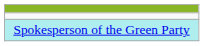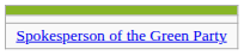row 3 | column 1: paleturquoise background -> no background
